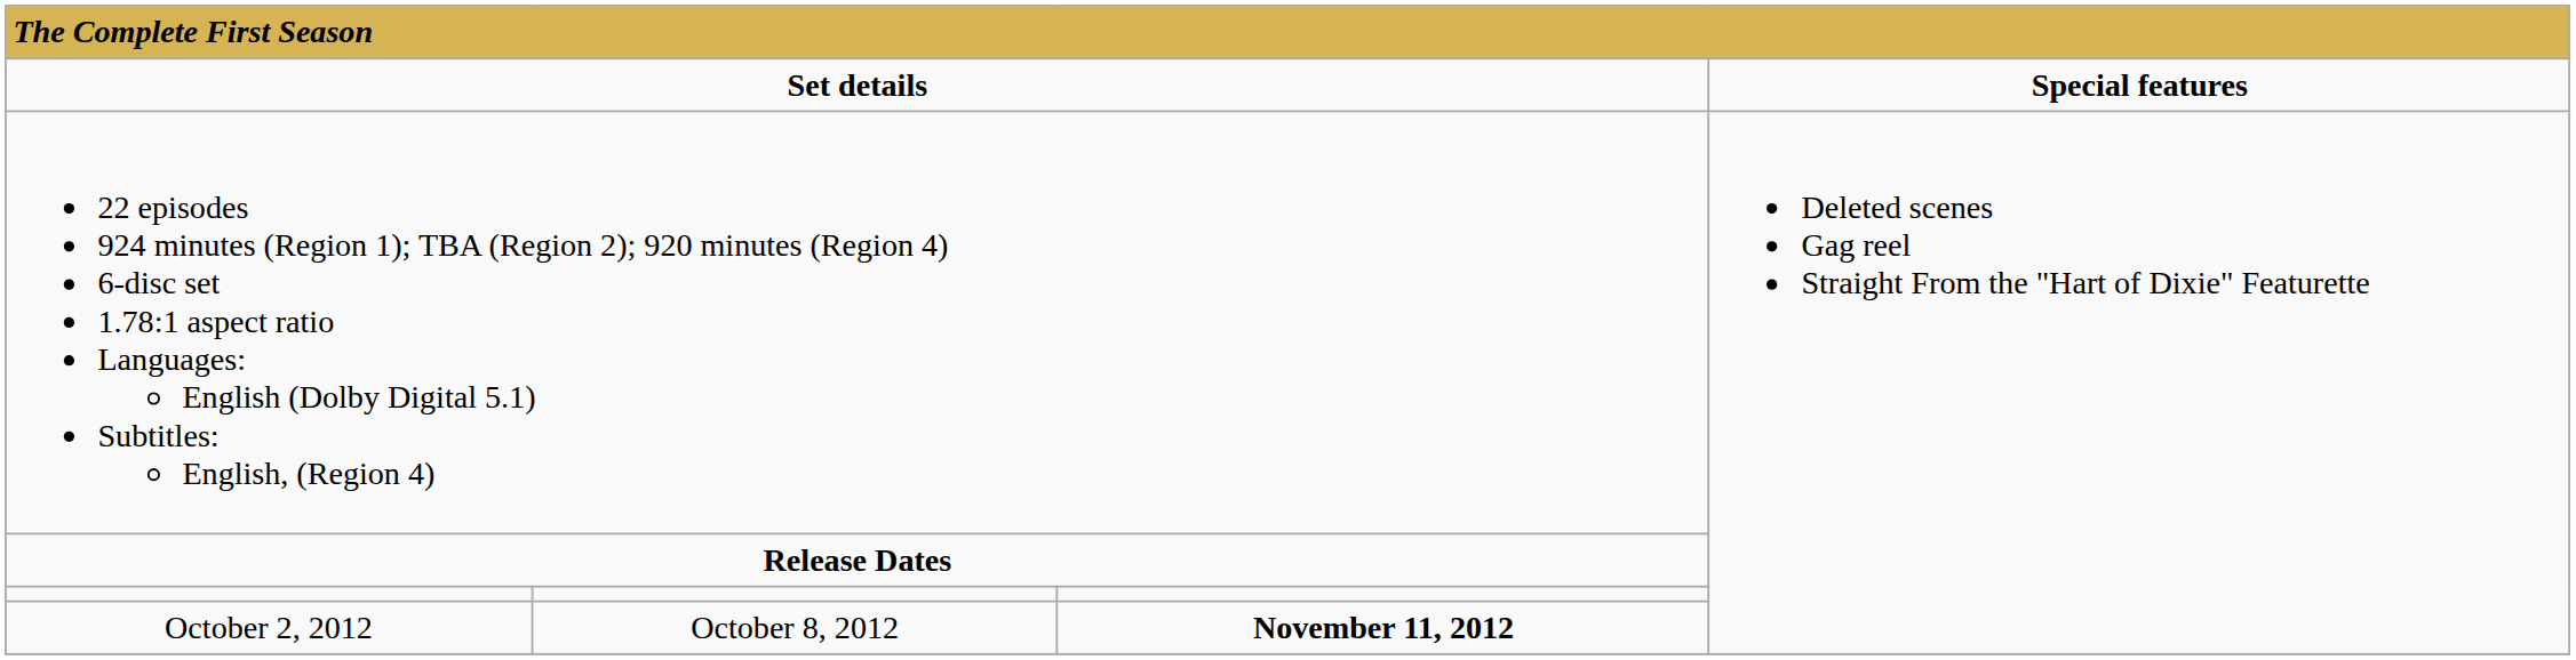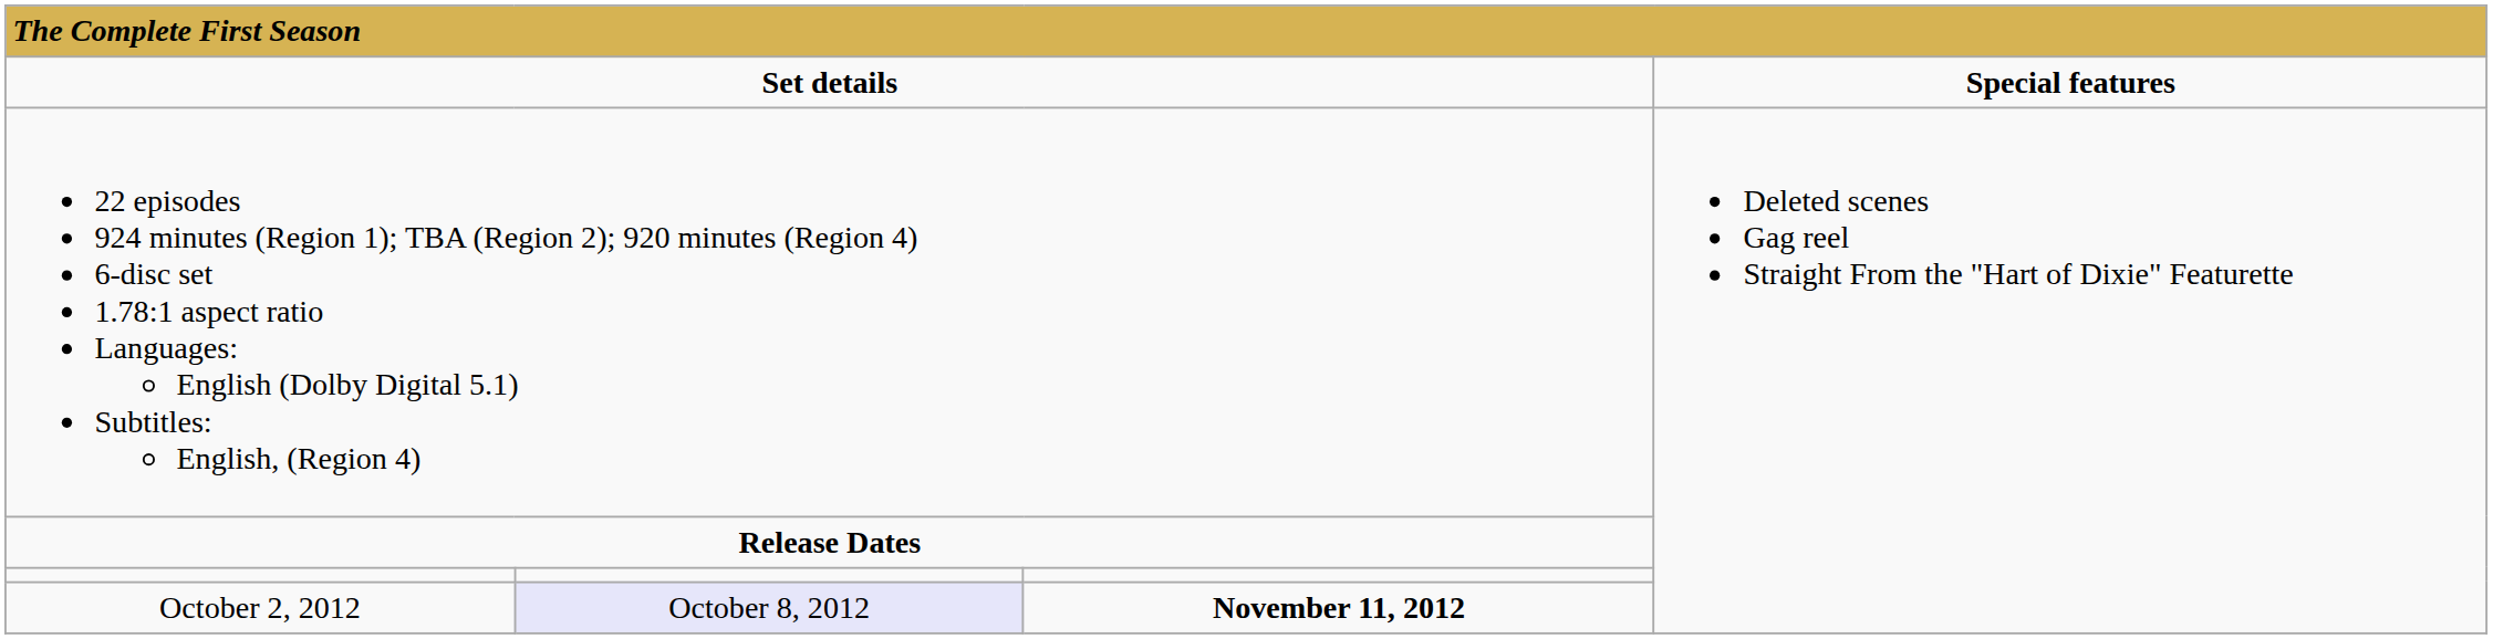October 2, 2012 | column 2: no background -> lavender background
